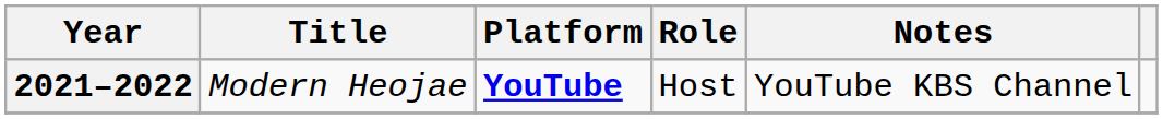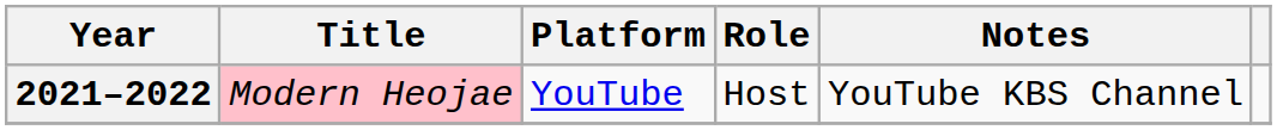2021–2022 | Title: no background -> pink background
2021–2022 | Platform: bold -> normal
